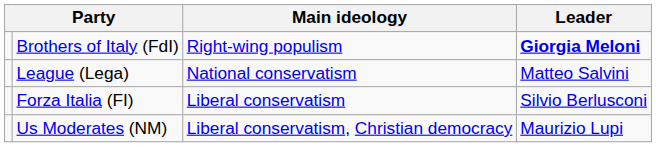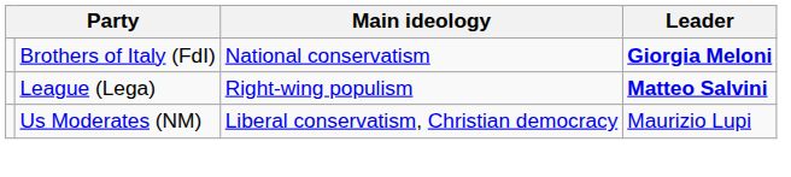Brothers of Italy (FdI) | Main ideology: Right-wing populism -> National conservatism
League (Lega) | Main ideology: National conservatism -> Right-wing populism
League (Lega) | Leader: normal -> bold
- row: Forza Italia (FI) | Liberal conservatism | Silvio Berlusconi
